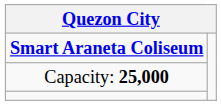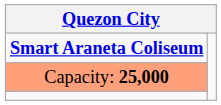Capacity: 25,000 | Smart Araneta Coliseum: no background -> lightsalmon background
